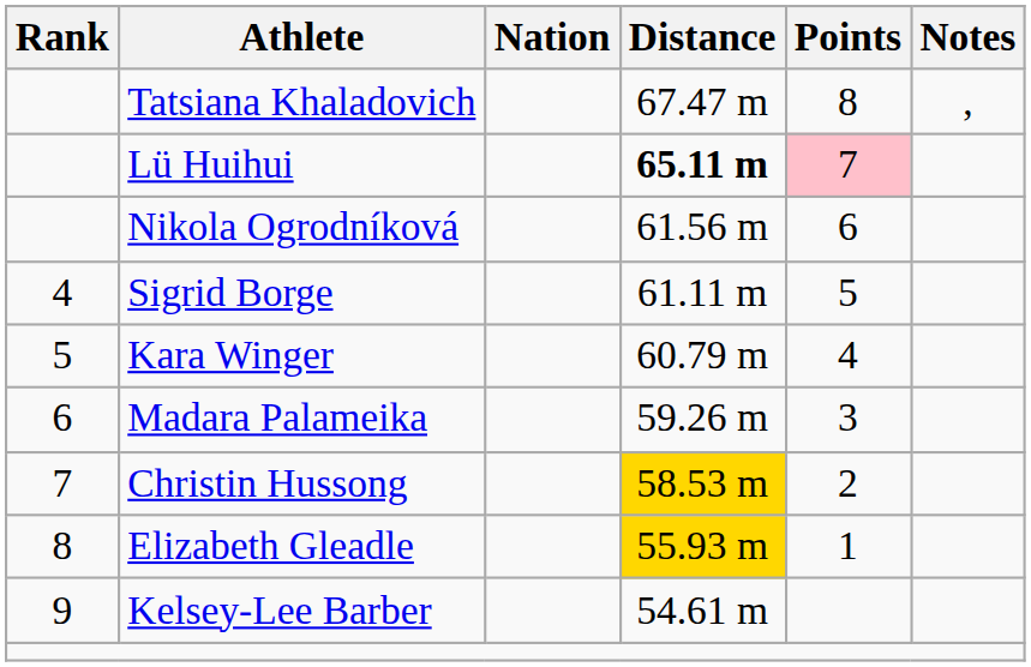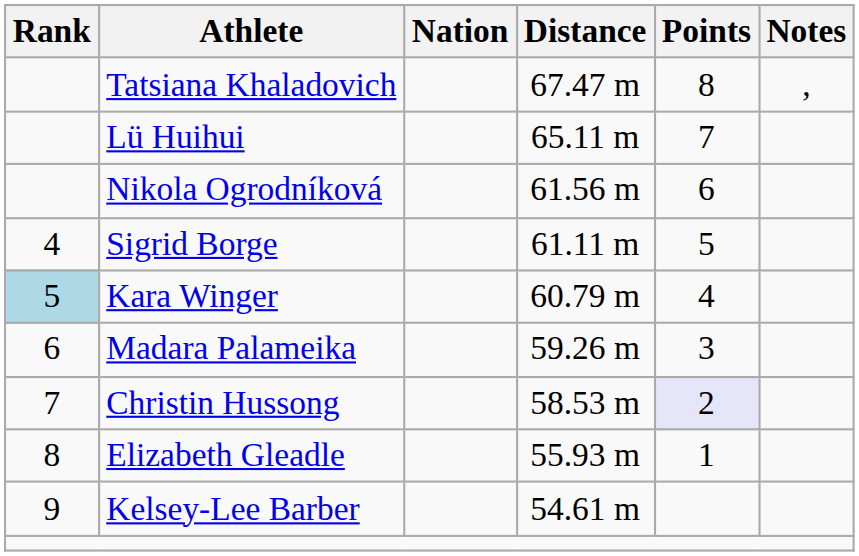Lü Huihui | Distance: bold -> normal
Lü Huihui | Points: pink background -> no background
Kara Winger | Rank: no background -> lightblue background
Christin Hussong | Distance: gold background -> no background
Christin Hussong | Points: no background -> lavender background
Elizabeth Gleadle | Distance: gold background -> no background
